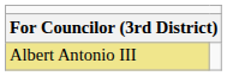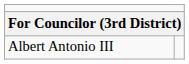Albert Antonio III | column 1: khaki background -> no background
